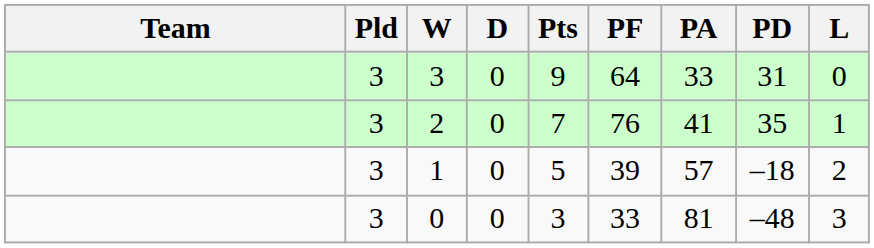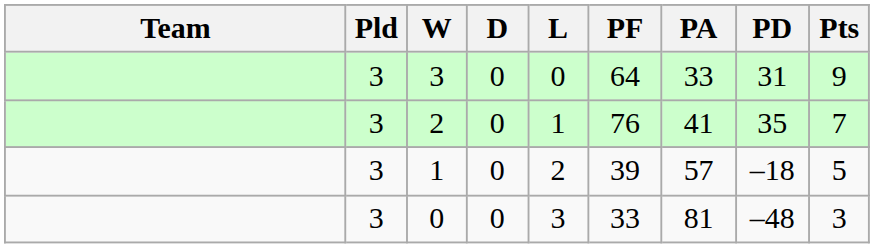columns swapped: L <-> Pts
